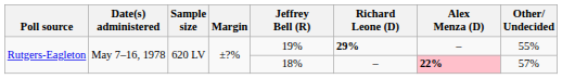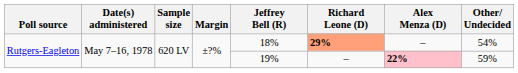row 2 | Jeffrey Bell (R): 19% -> 18%
row 2 | Richard Leone (D): no background -> lightsalmon background
row 2 | Other/ Undecided: 55% -> 54%
row 3 | Jeffrey Bell (R): 18% -> 19%
row 3 | Other/ Undecided: 57% -> 59%
